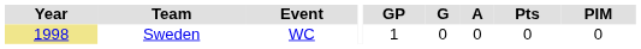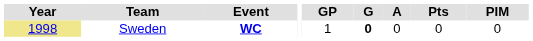Sweden | Event: normal -> bold
Sweden | G: normal -> bold
